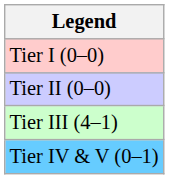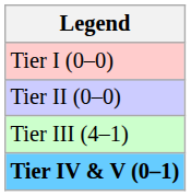row 5 | column 1: normal -> bold
